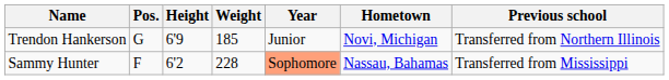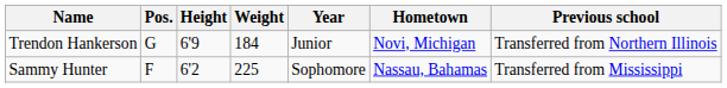Trendon Hankerson | Weight: 185 -> 184
Sammy Hunter | Weight: 228 -> 225
Sammy Hunter | Year: lightsalmon background -> no background
